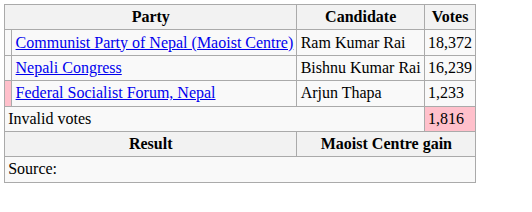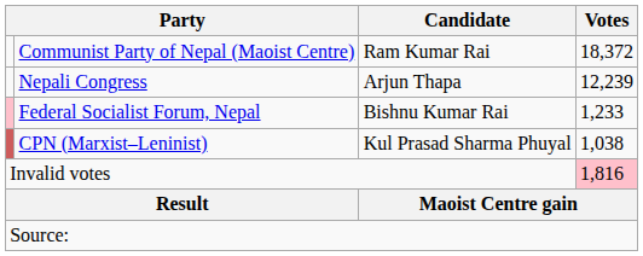Nepali Congress | Candidate: Bishnu Kumar Rai -> Arjun Thapa
Nepali Congress | Votes: 16,239 -> 12,239
Federal Socialist Forum, Nepal | Candidate: Arjun Thapa -> Bishnu Kumar Rai
+ row: CPN (Marxist–Leninist) | Kul Prasad Sharma Phuyal | 1,038
